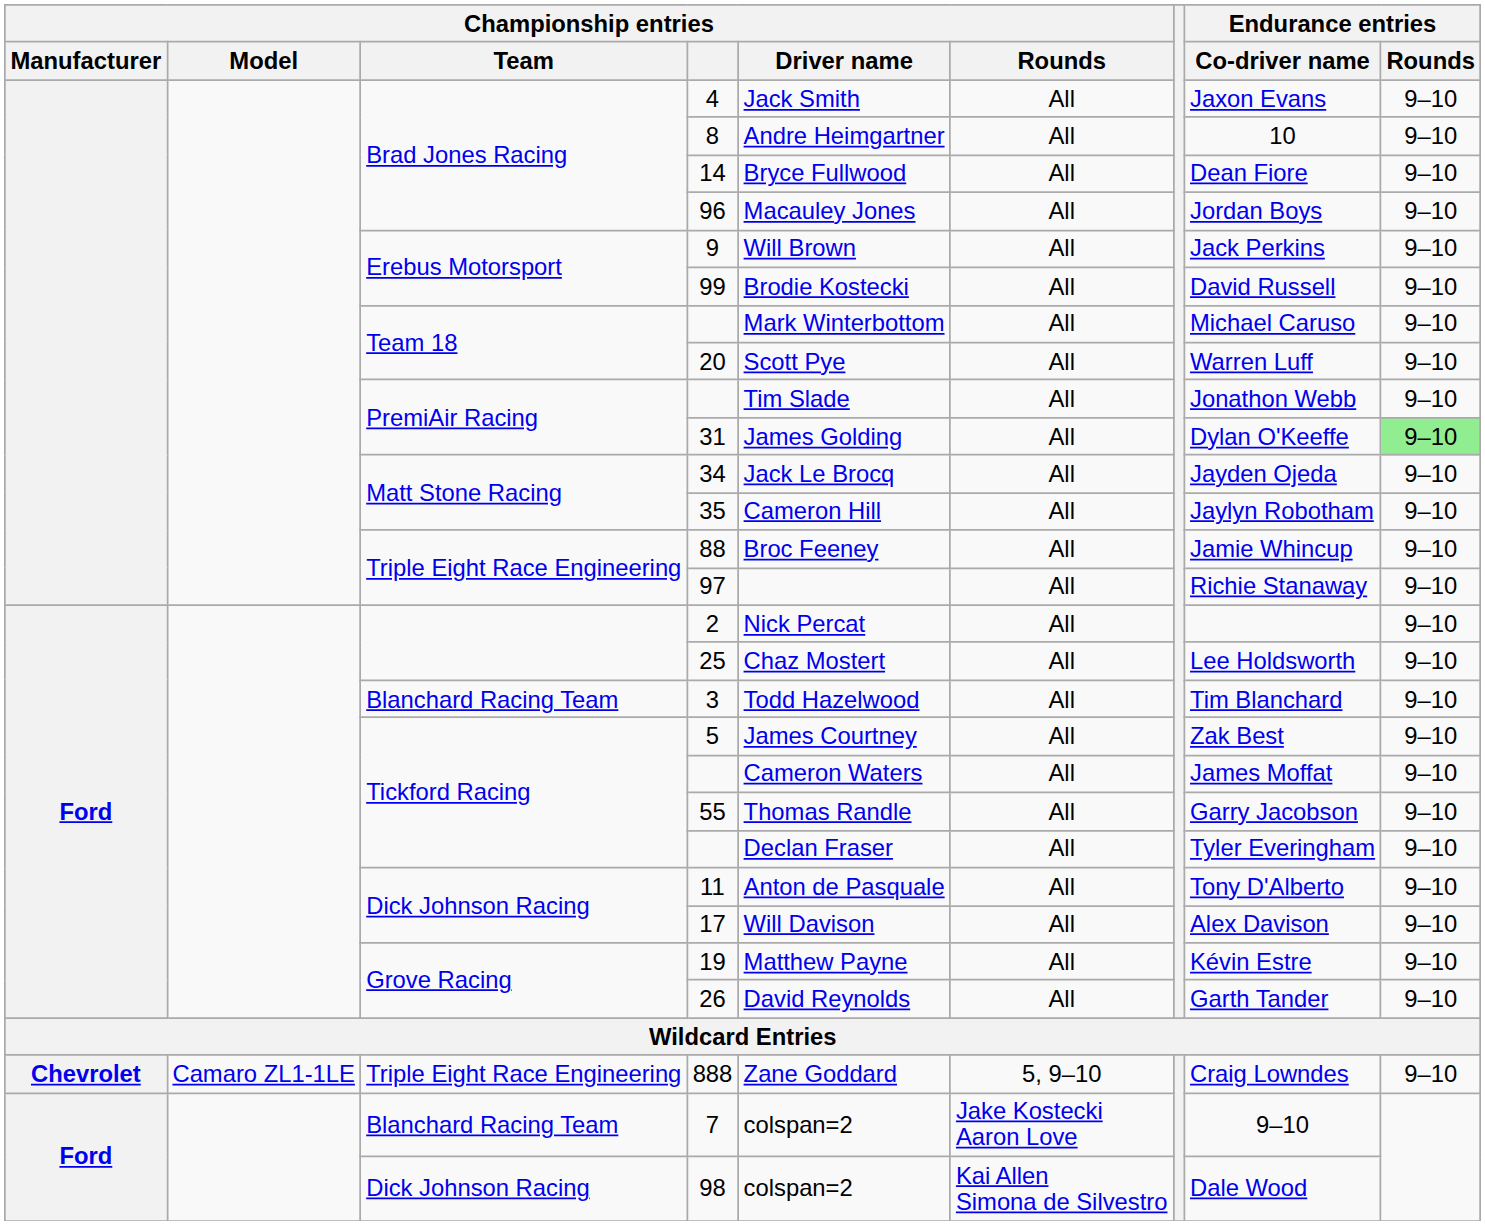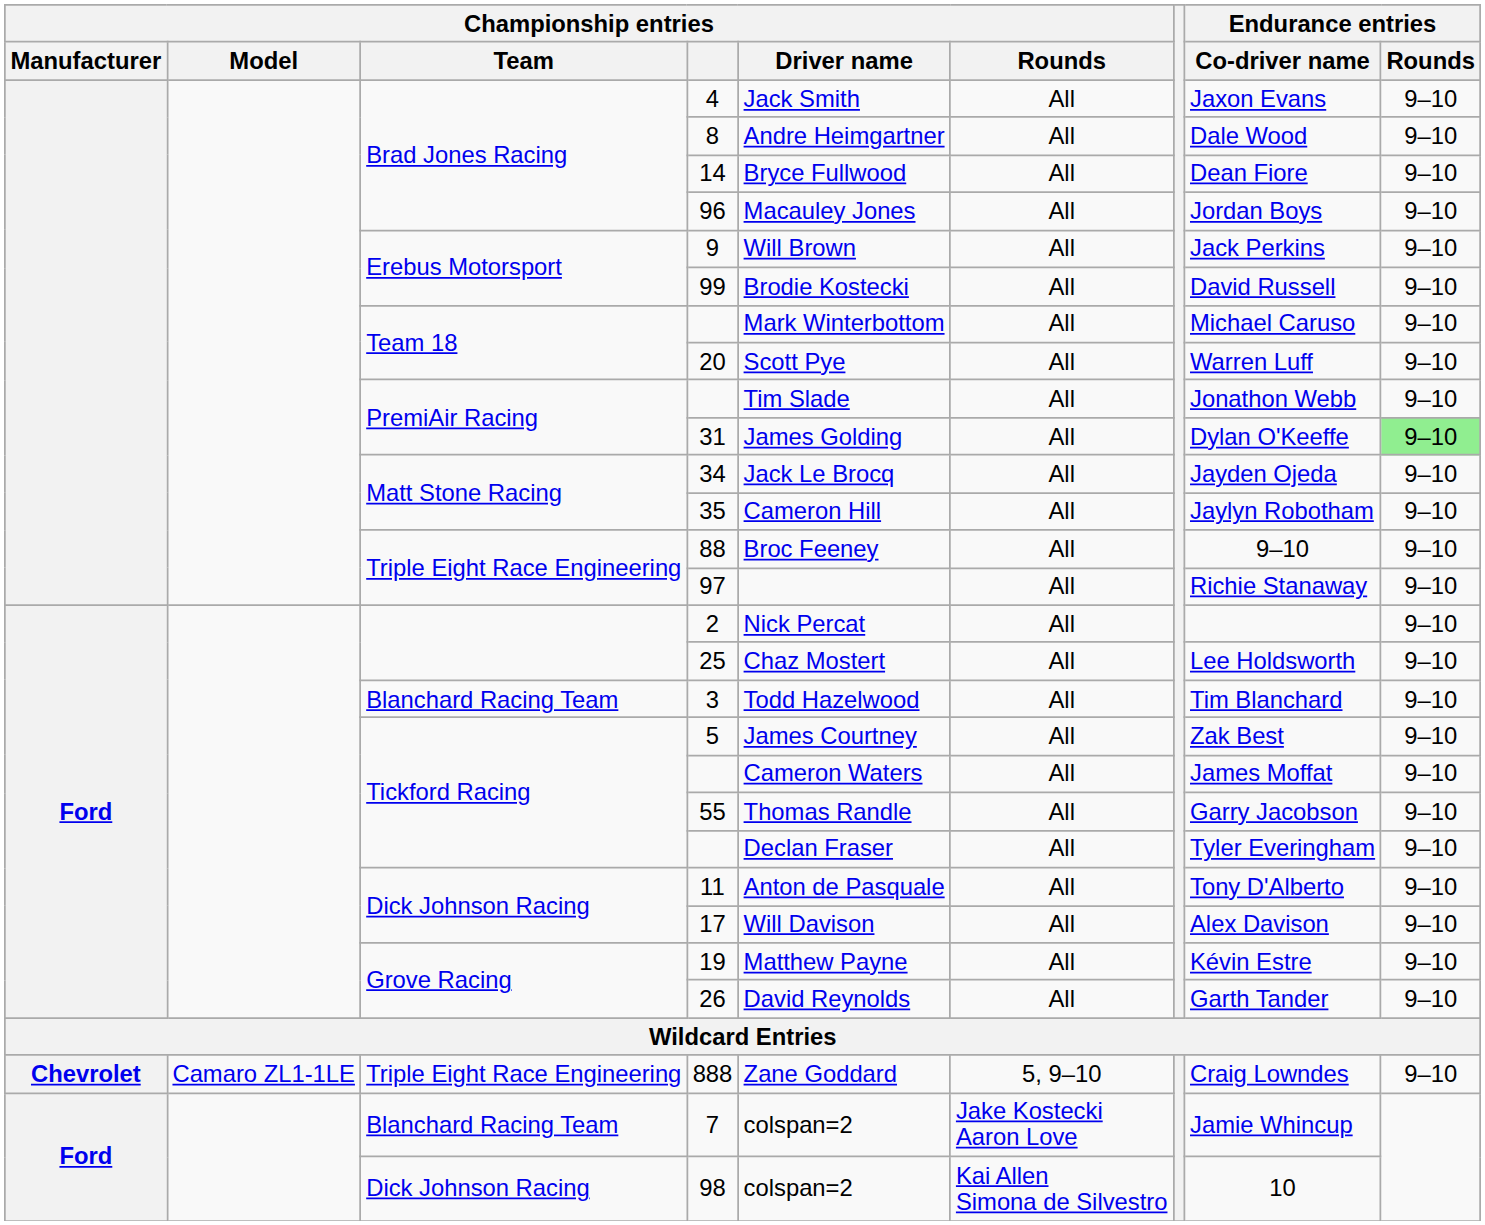8 | Endurance entries / Co-driver name: 10 -> Dale Wood
88 | Endurance entries / Co-driver name: Jamie Whincup -> 9–10
7 | Endurance entries / Co-driver name: 9–10 -> Jamie Whincup
98 | Endurance entries / Co-driver name: Dale Wood -> 10
